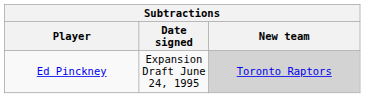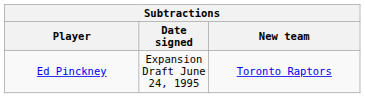Ed Pinckney | New team: lightgrey background -> no background
